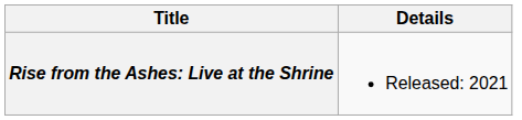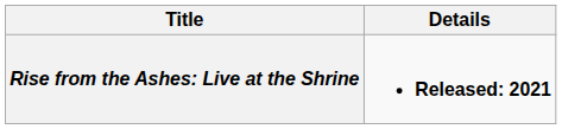Rise from the Ashes: Live at the Shrine | Details: normal -> bold
